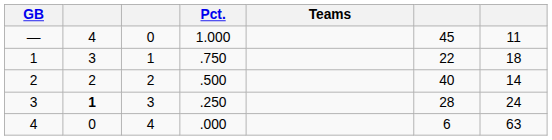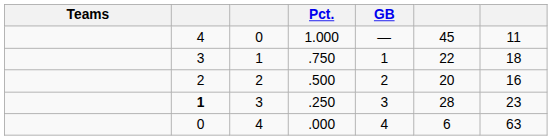columns swapped: Teams <-> GB
row 4 | column 6: 40 -> 20
row 4 | column 7: 14 -> 16
row 5 | column 7: 24 -> 23
